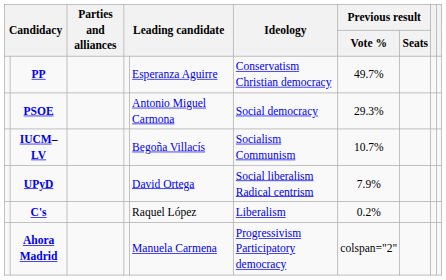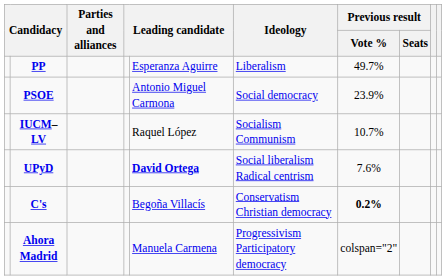PP | Ideology: Conservatism Christian democracy -> Liberalism
PSOE | Previous result / Vote %: 29.3% -> 23.9%
IUCM–LV | column 5: Begoña Villacís -> Raquel López
UPyD | column 5: normal -> bold
UPyD | Previous result / Vote %: 7.9% -> 7.6%
C's | column 5: Raquel López -> Begoña Villacís
C's | Ideology: Liberalism -> Conservatism Christian democracy
C's | Previous result / Vote %: normal -> bold
